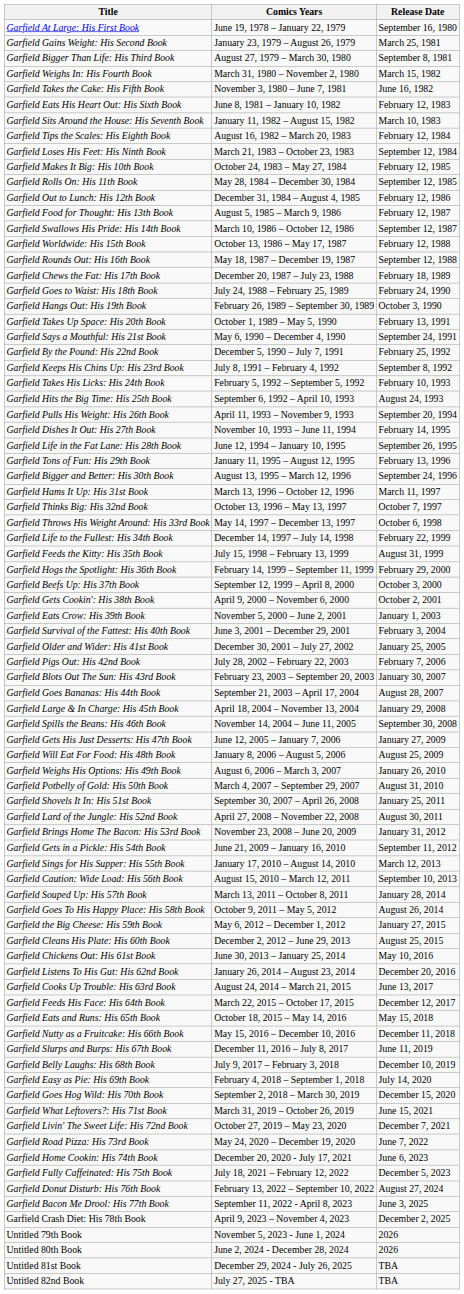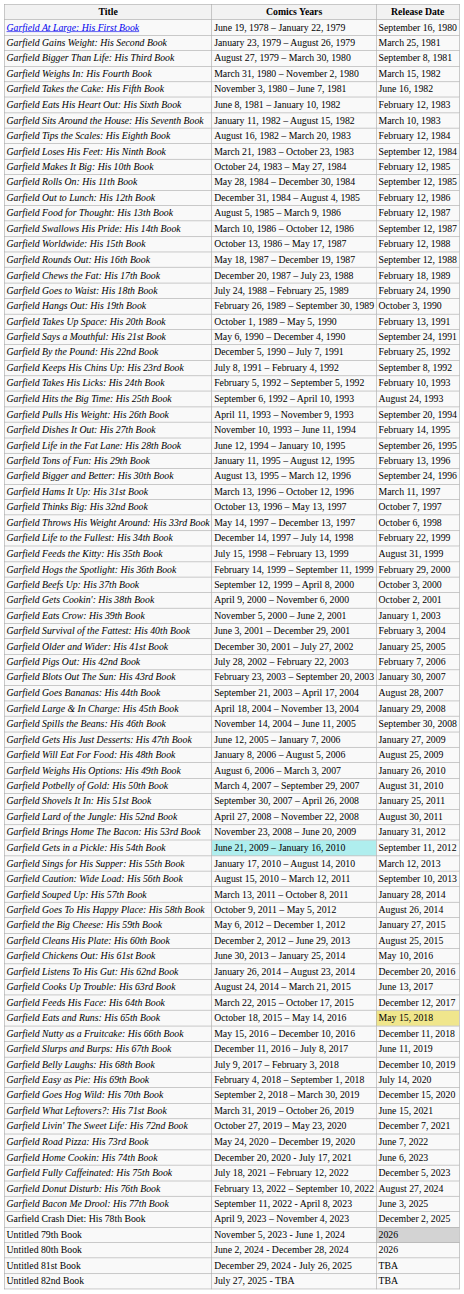Garfield Gets in a Pickle: His 54th Book | Comics Years: no background -> paleturquoise background
Garfield Eats and Runs: His 65th Book | Release Date: no background -> khaki background
Untitled 79th Book | Release Date: no background -> lightgrey background
